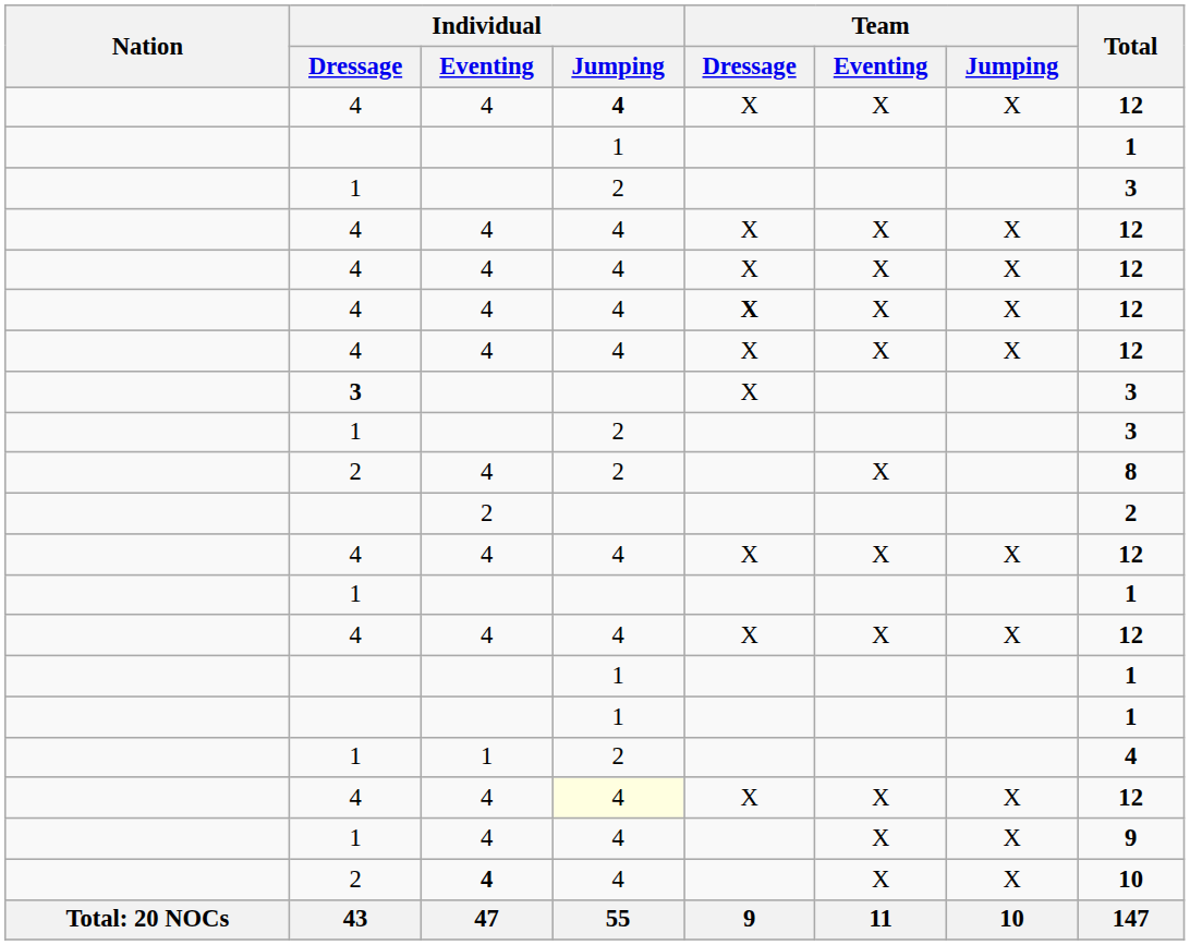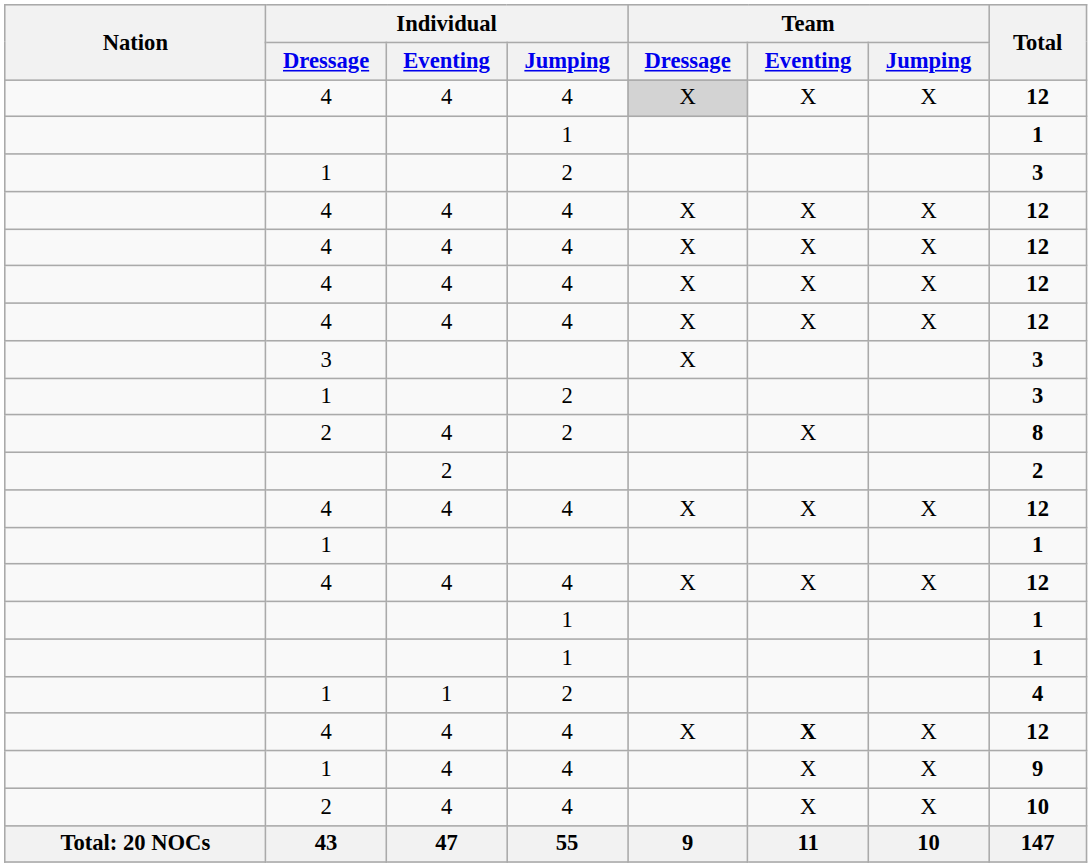row 3 | Individual / Jumping: bold -> normal
row 3 | Team / Dressage: no background -> lightgrey background
row 8 | Team / Dressage: bold -> normal
row 10 | Individual / Dressage: bold -> normal
row 20 | Individual / Jumping: lightyellow background -> no background
row 20 | Team / Eventing: normal -> bold
row 22 | Individual / Eventing: bold -> normal
